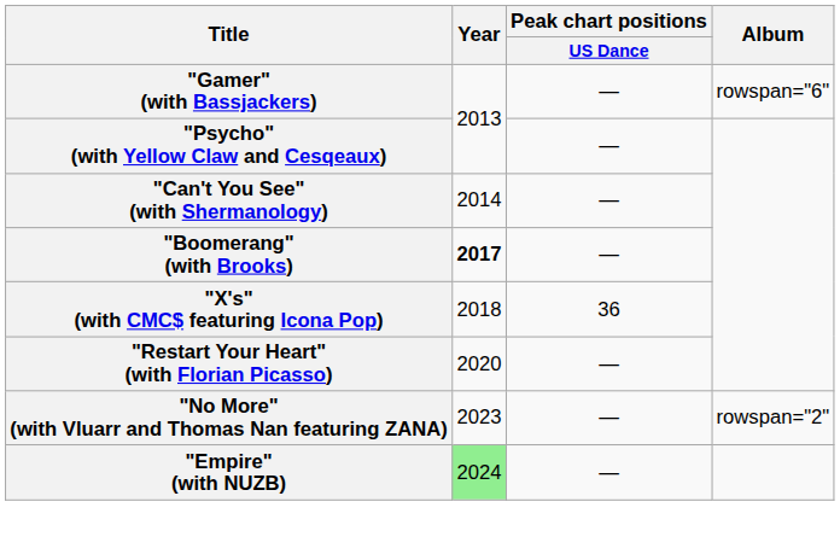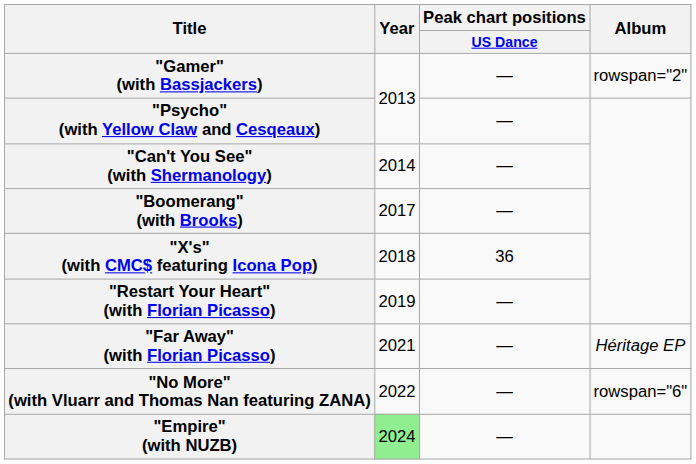"Gamer" (with Bassjackers) | Album: rowspan="6" -> rowspan="2"
"Boomerang" (with Brooks) | Year: bold -> normal
"Restart Your Heart" (with Florian Picasso) | Year: 2020 -> 2019
+ row: "Far Away" (with Florian Picasso) | 2021 | — | Héritage EP
"No More" (with Vluarr and Thomas Nan featuring ZANA) | Year: 2023 -> 2022
"No More" (with Vluarr and Thomas Nan featuring ZANA) | Album: rowspan="2" -> rowspan="6"
